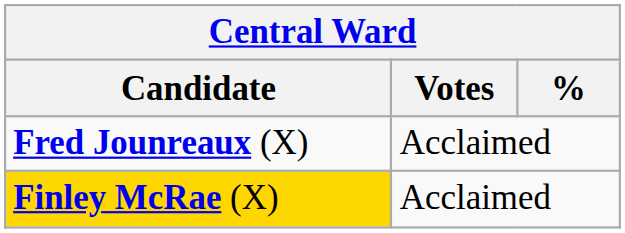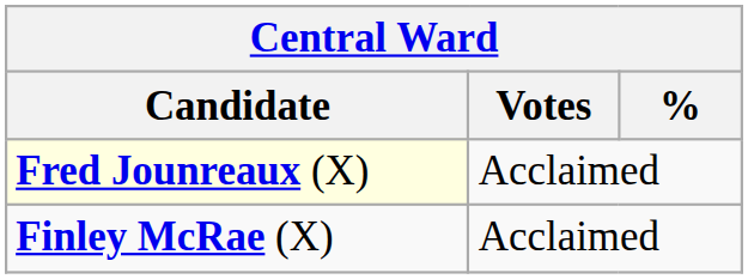Fred Jounreaux (X) | Candidate: no background -> lightyellow background
Finley McRae (X) | Candidate: gold background -> no background
